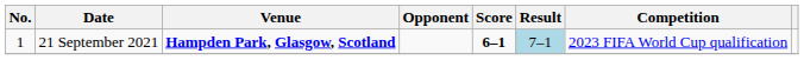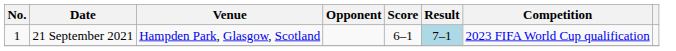21 September 2021 | Venue: bold -> normal
21 September 2021 | Score: bold -> normal
